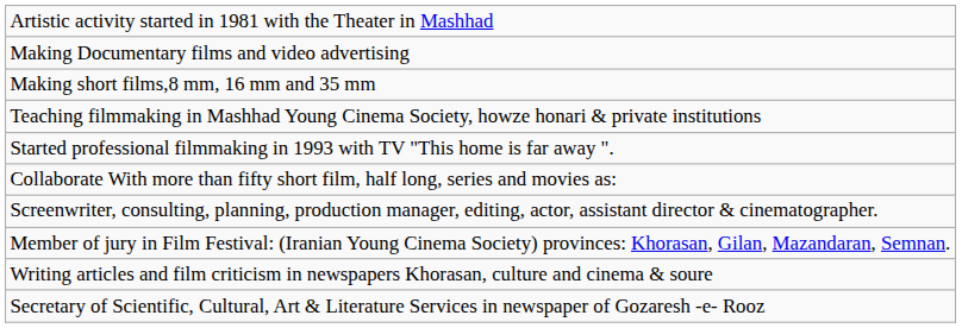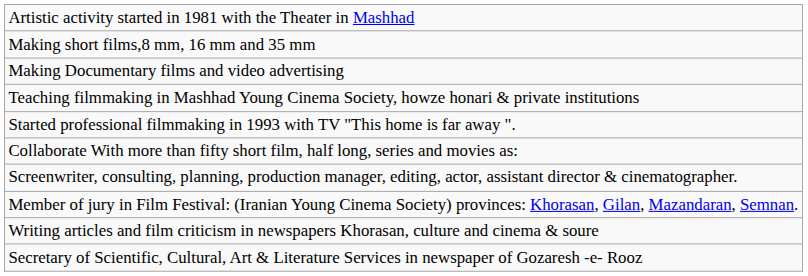row 2 | column 1: Making Documentary films and video advertising -> Making short films,8 mm, 16 mm and 35 mm
row 3 | column 1: Making short films,8 mm, 16 mm and 35 mm -> Making Documentary films and video advertising
